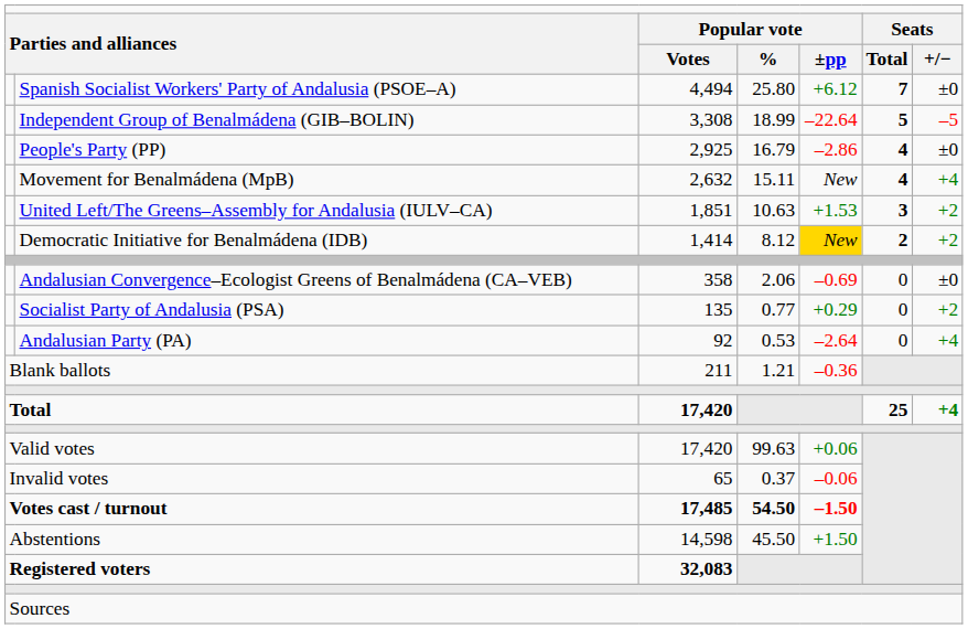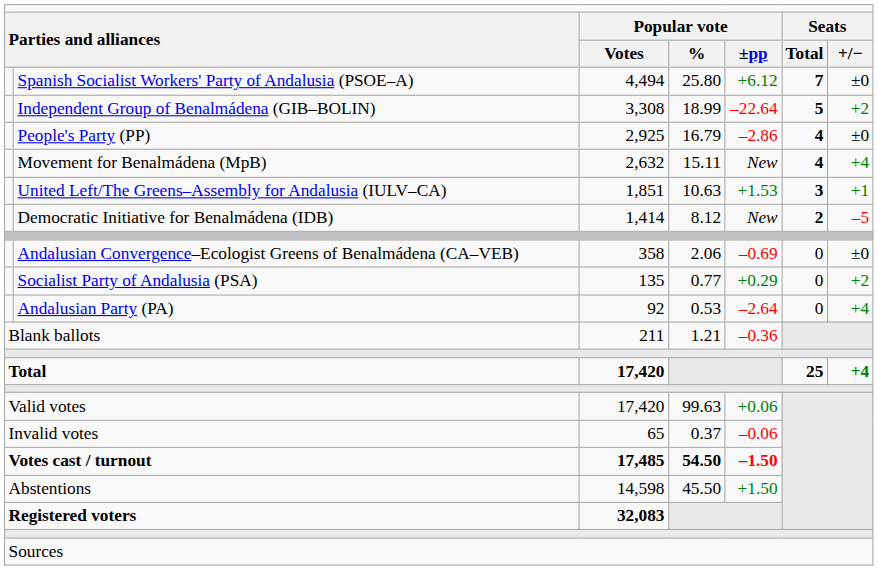Independent Group of Benalmádena (GIB–BOLIN) | column 7: –5 -> +2
United Left/The Greens–Assembly for Andalusia (IULV–CA) | column 7: +2 -> +1
Democratic Initiative for Benalmádena (IDB) | column 5: gold background -> no background
Democratic Initiative for Benalmádena (IDB) | column 7: +2 -> –5
